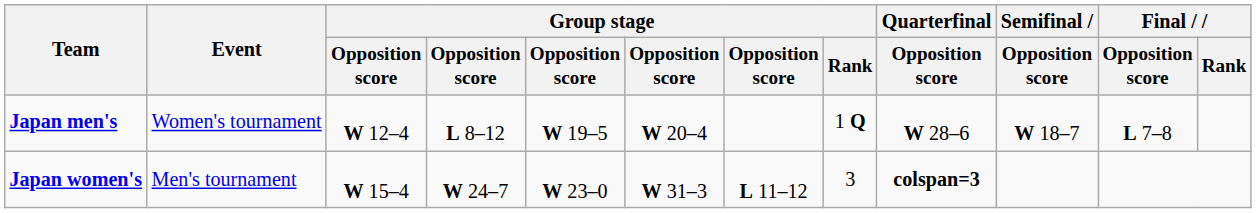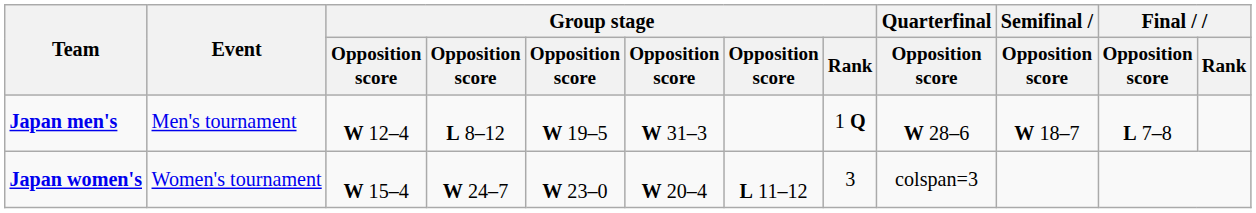Japan men's | Event: Women's tournament -> Men's tournament
Japan men's | column 6: W 20–4 -> W 31–3
Japan women's | Event: Men's tournament -> Women's tournament
Japan women's | column 6: W 31–3 -> W 20–4
Japan women's | Quarterfinal / Opposition score: bold -> normal
